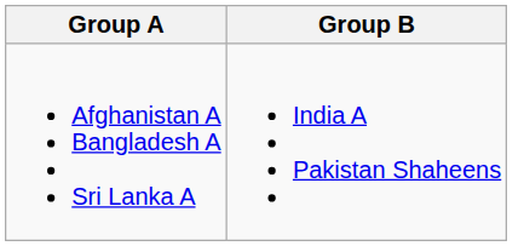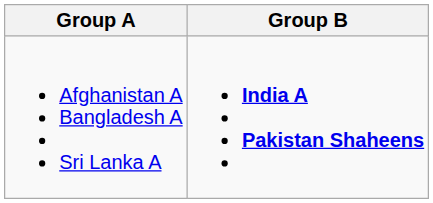Afghanistan A Bangladesh A Sri Lanka A | Group B: normal -> bold
